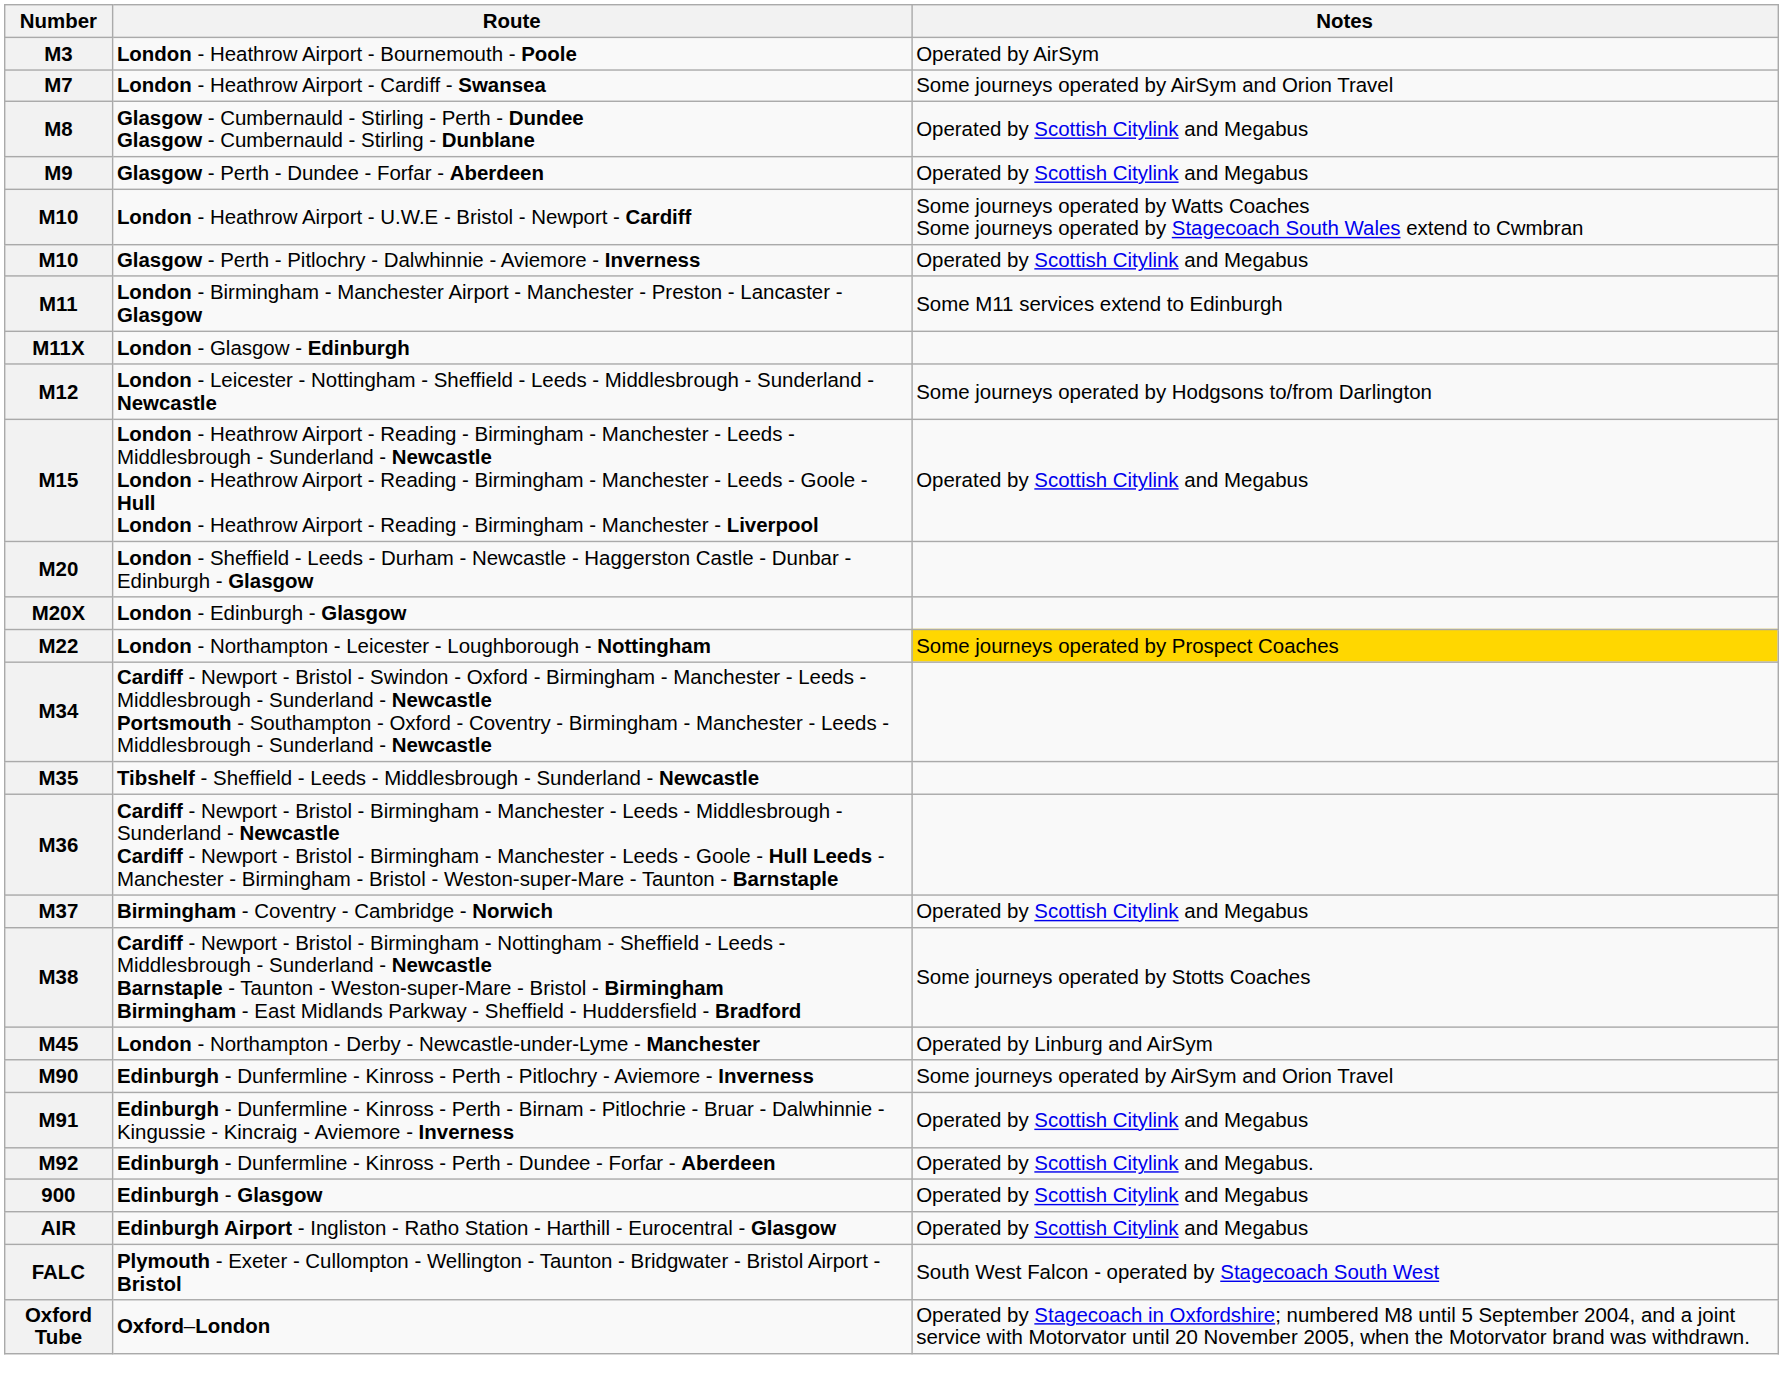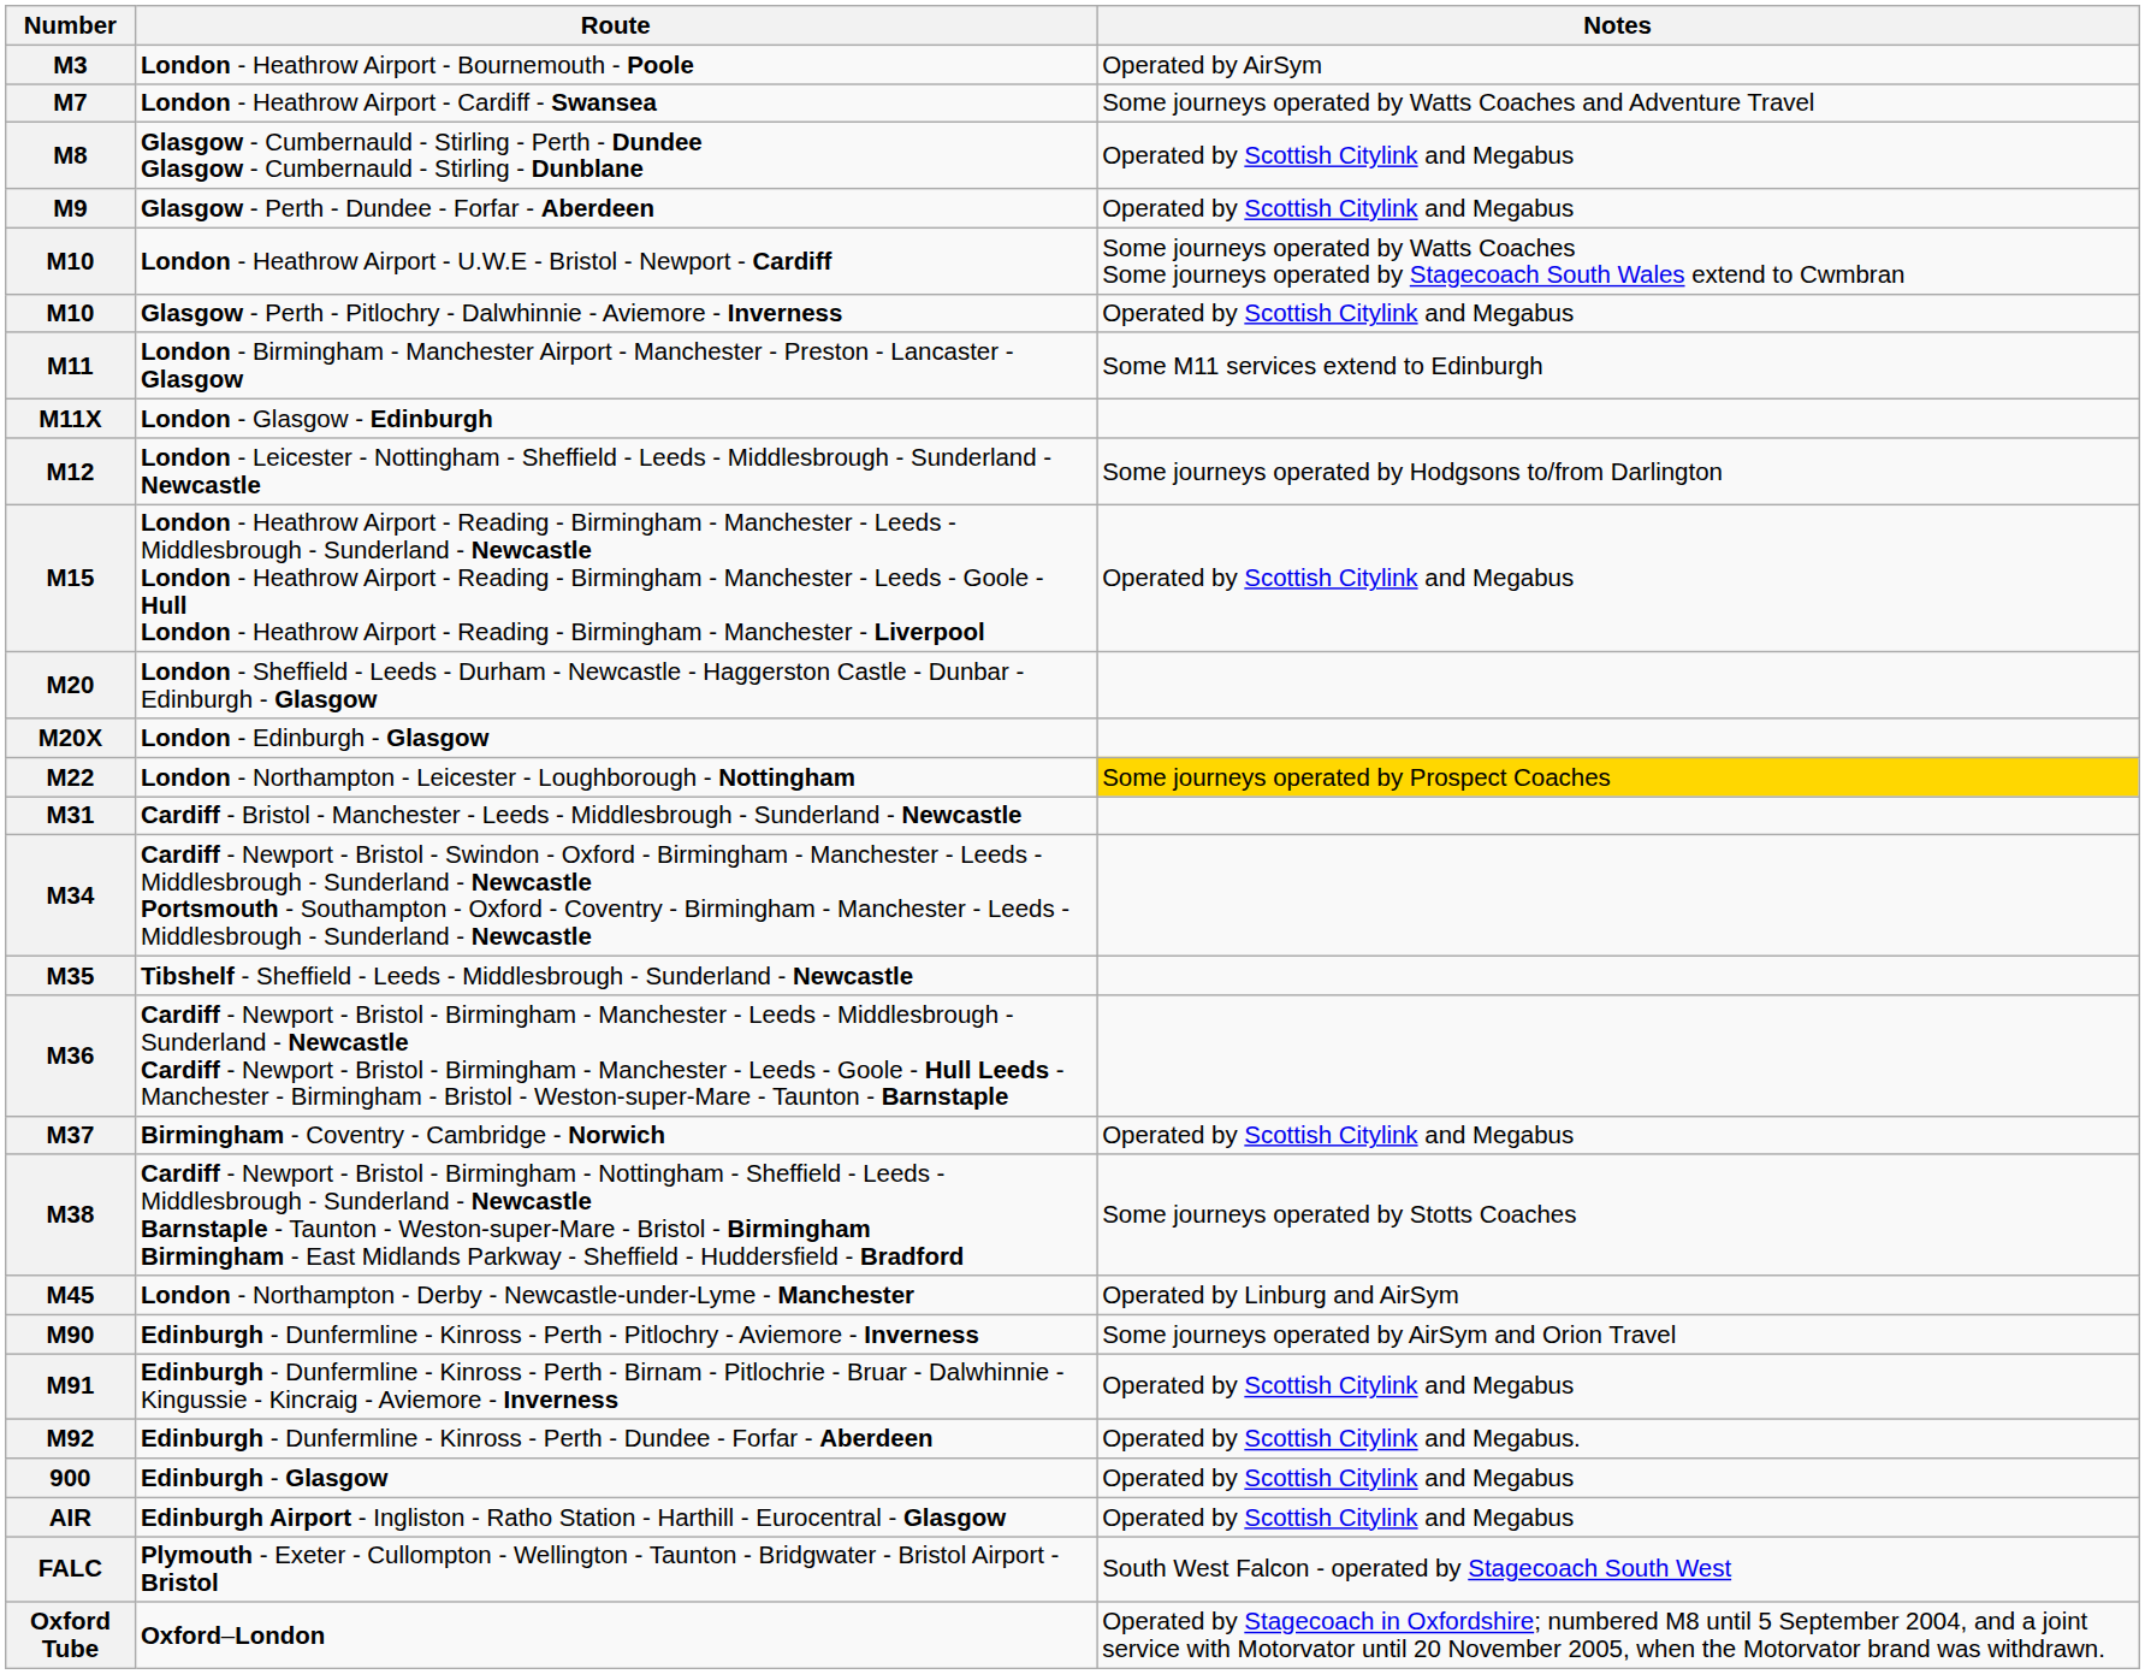M7 | Notes: Some journeys operated by AirSym and Orion Travel -> Some journeys operated by Watts Coaches and Adventure Travel
+ row: M31 | Cardiff - Bristol - Manchester - Leeds - Middlesbrough - Sunderland - Newcastle
